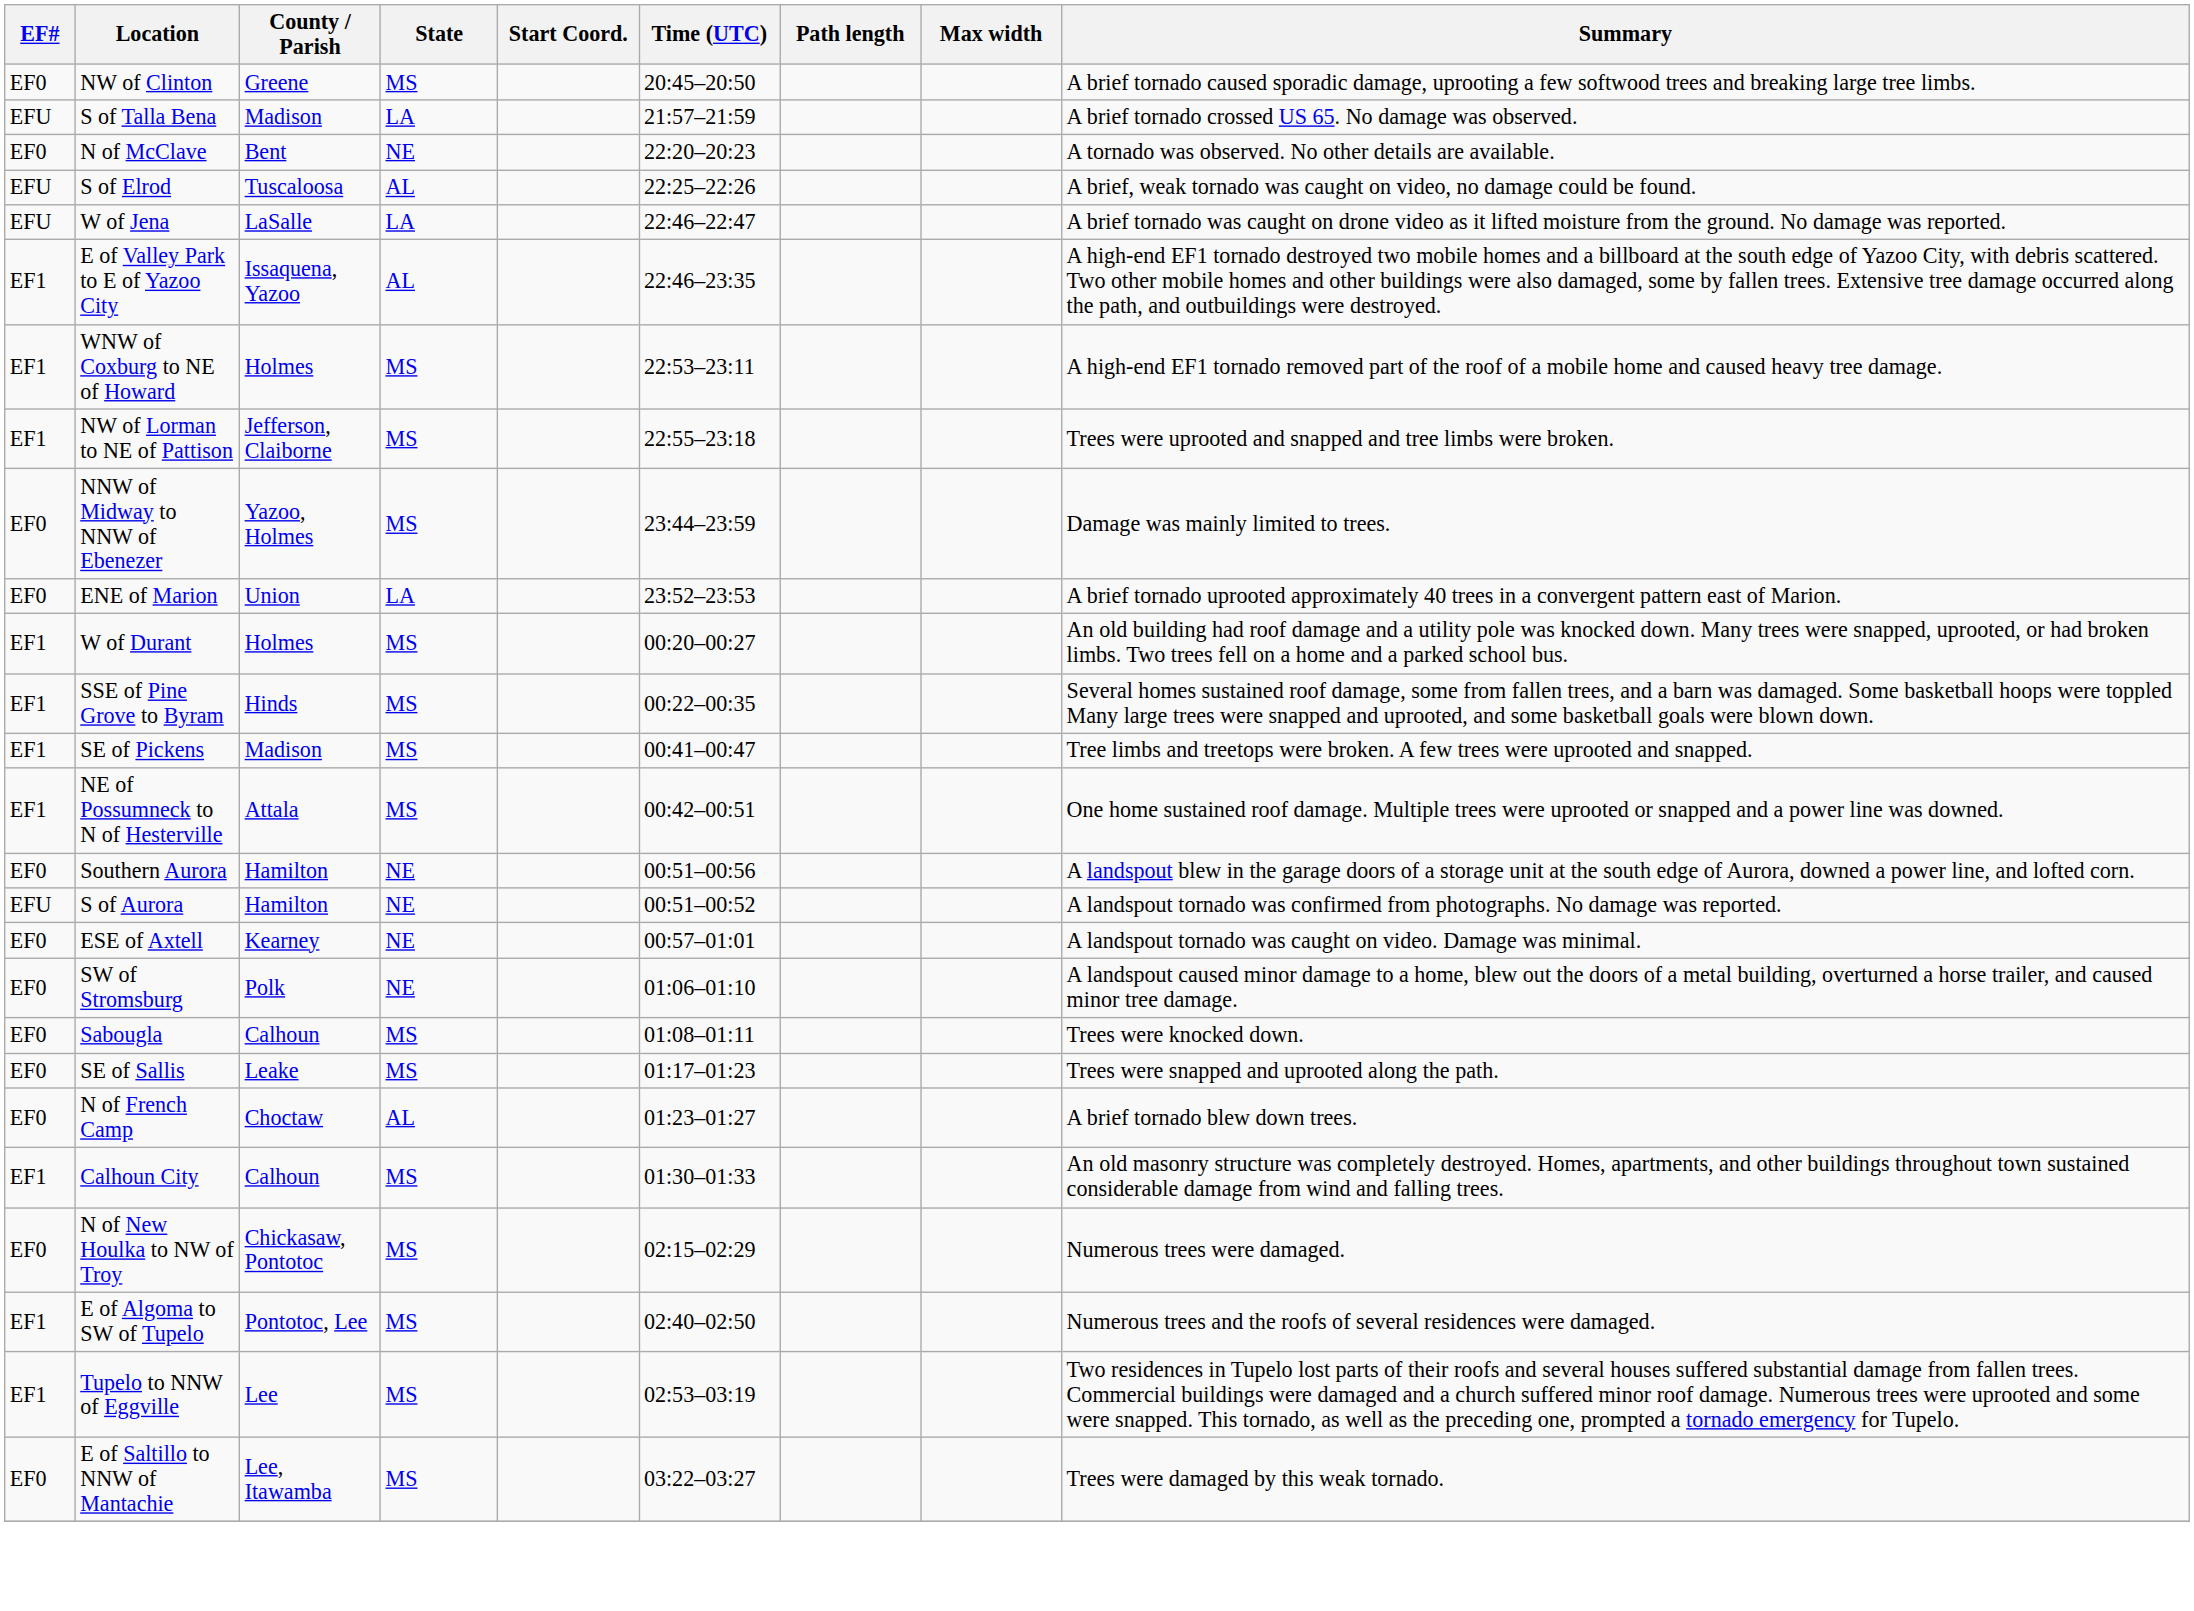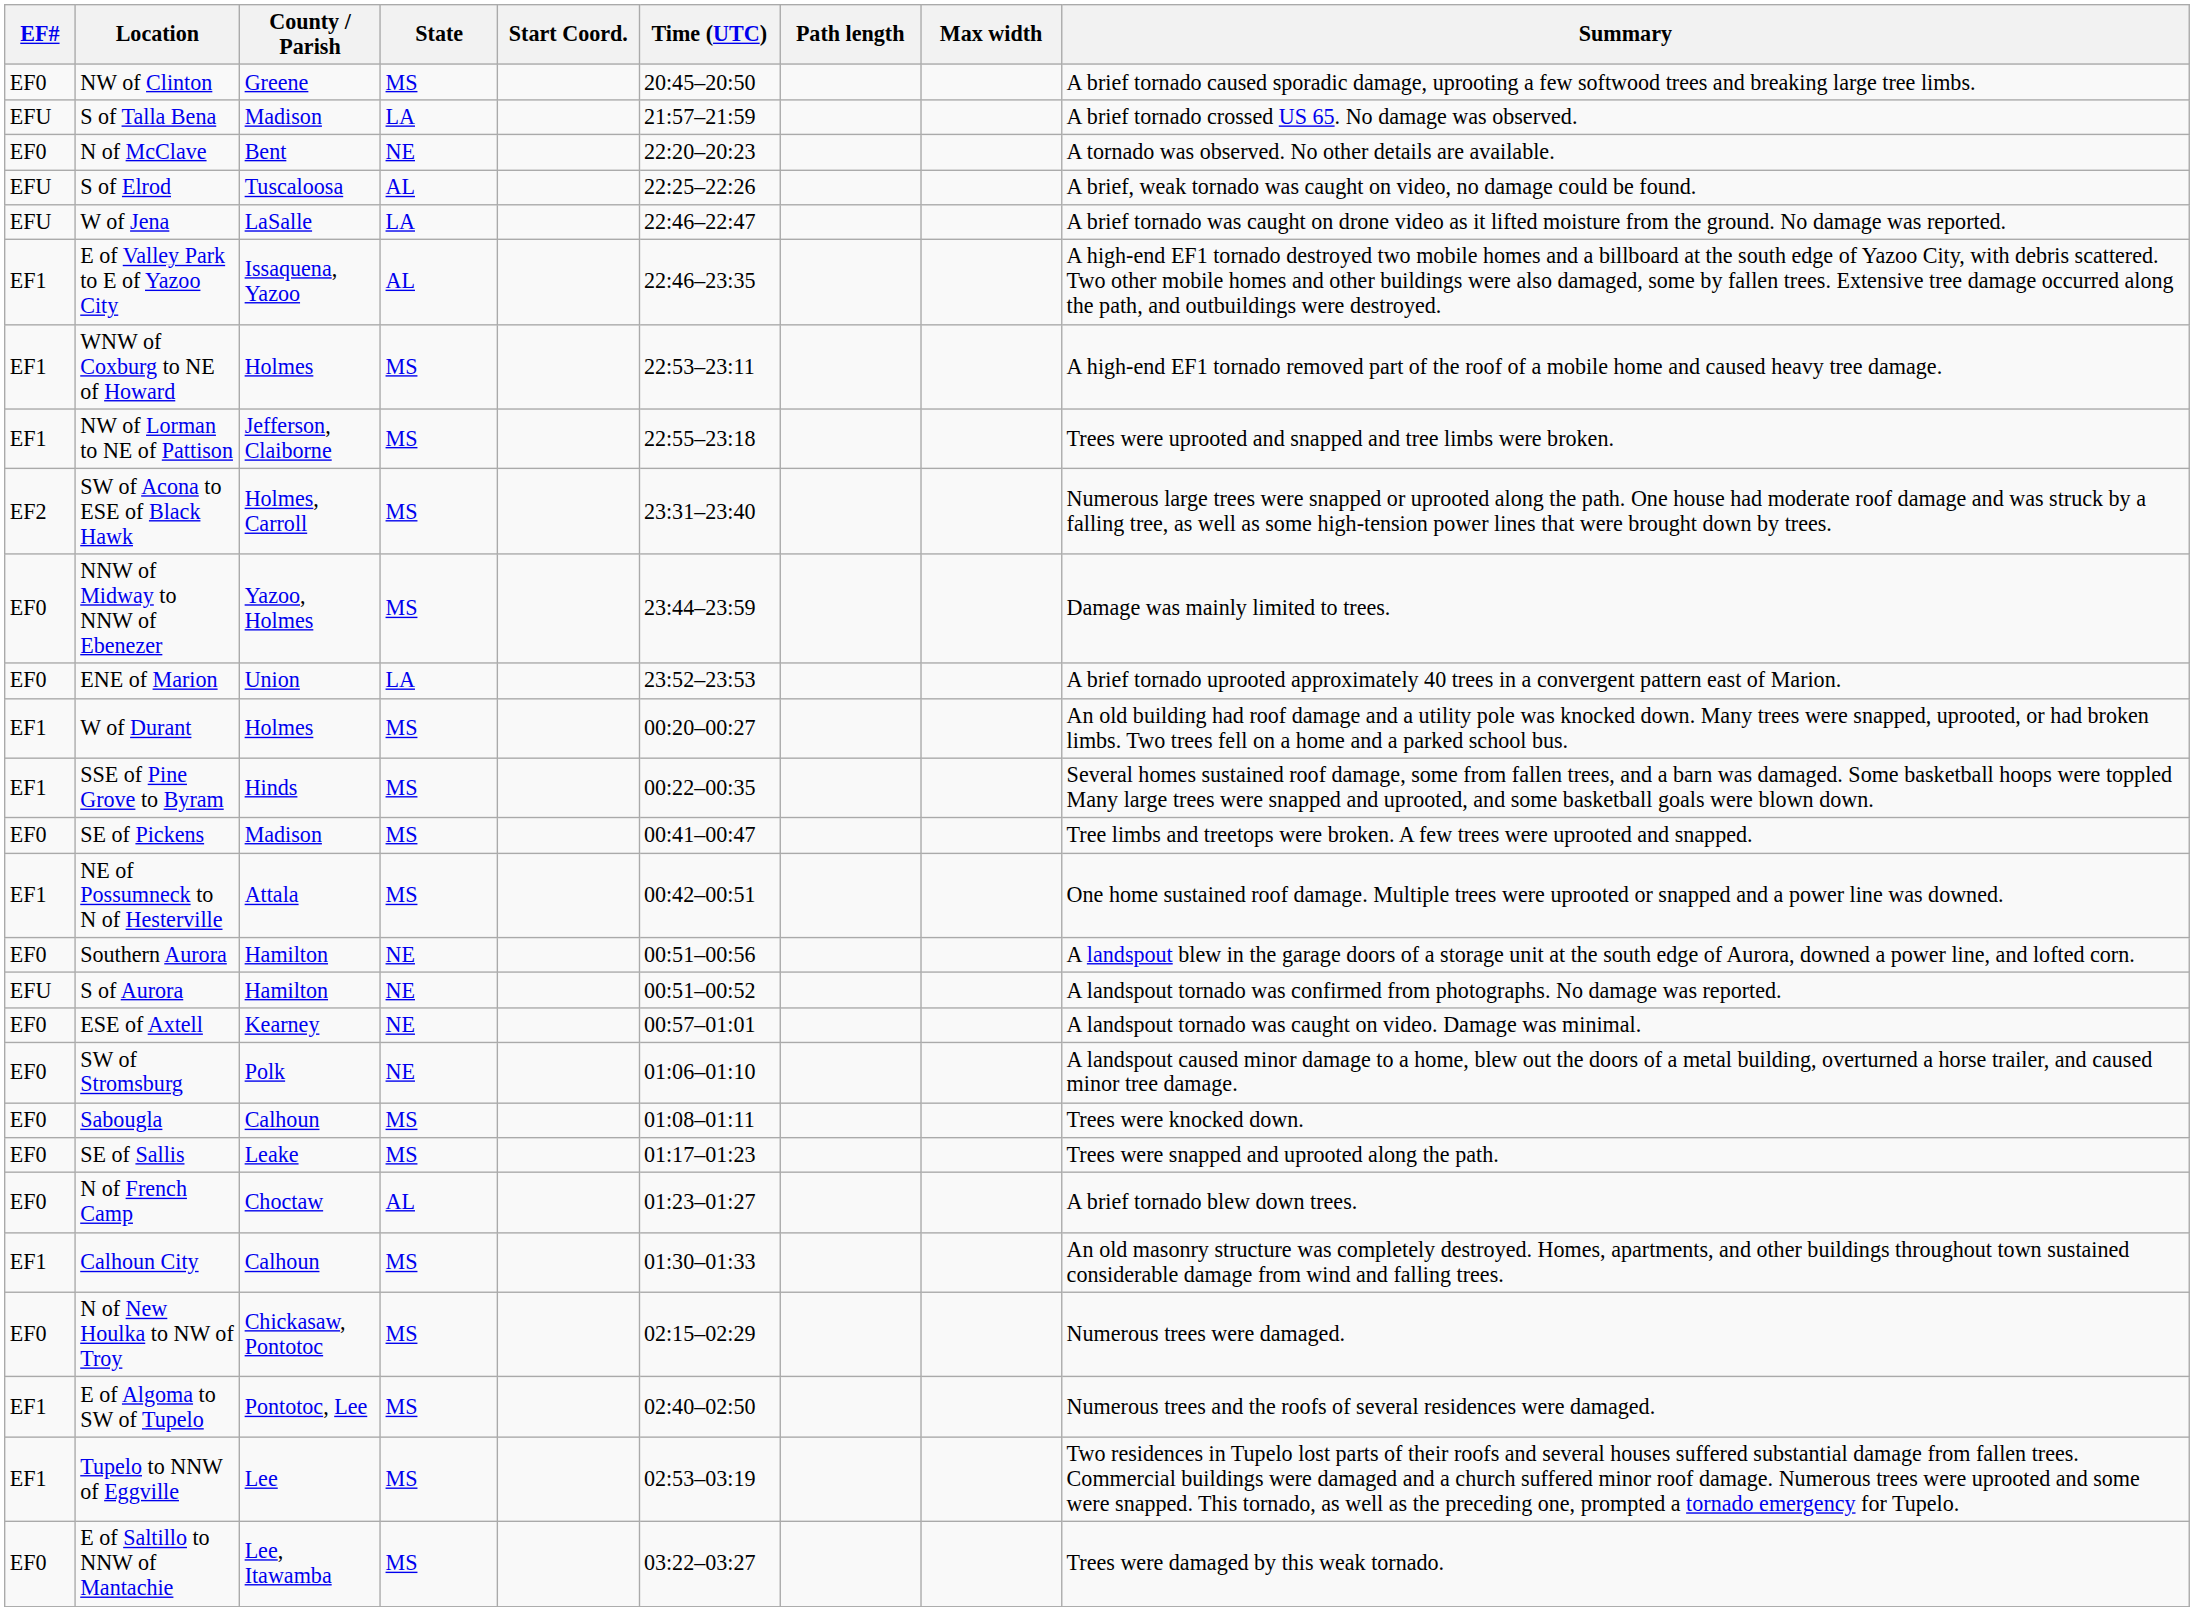+ row: EF2 | SW of Acona to ESE of Black Hawk | Holmes, Carroll | MS | 23:31–23:40 | Numerous large trees were snapped or uprooted along the path. One house had moderate roof damage and was struck by a falling tree, as well as some high-tension power lines that were brought down by trees.
SE of Pickens | EF#: EF1 -> EF0
